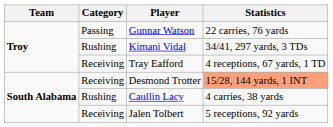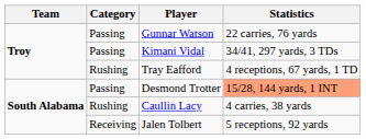Kimani Vidal | Category: Rushing -> Passing
Tray Eafford | Category: Receiving -> Rushing
Desmond Trotter | Category: Receiving -> Passing
